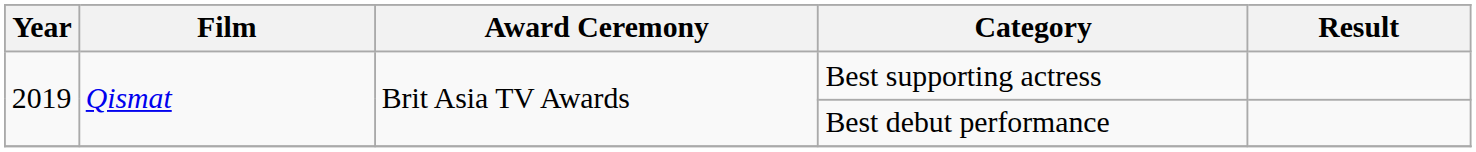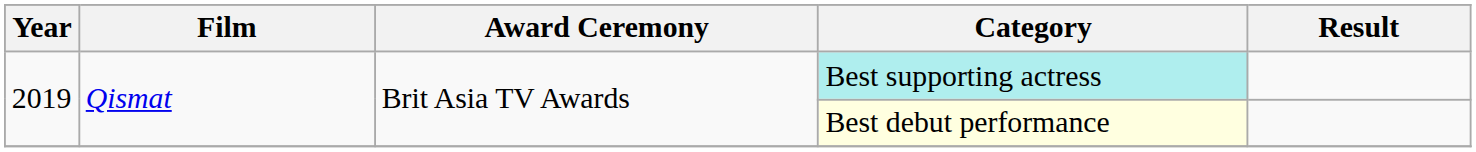Best supporting actress | Category: no background -> paleturquoise background
Best debut performance | Category: no background -> lightyellow background
